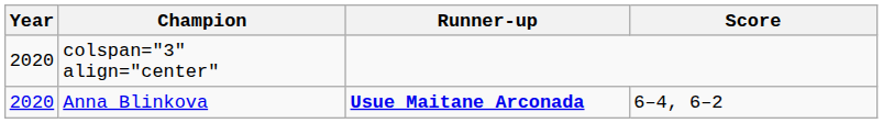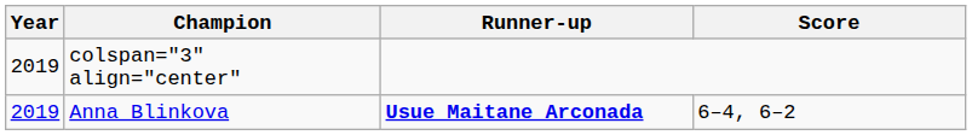colspan="3" align="center" | Year: 2020 -> 2019
Anna Blinkova | Year: 2020 -> 2019
